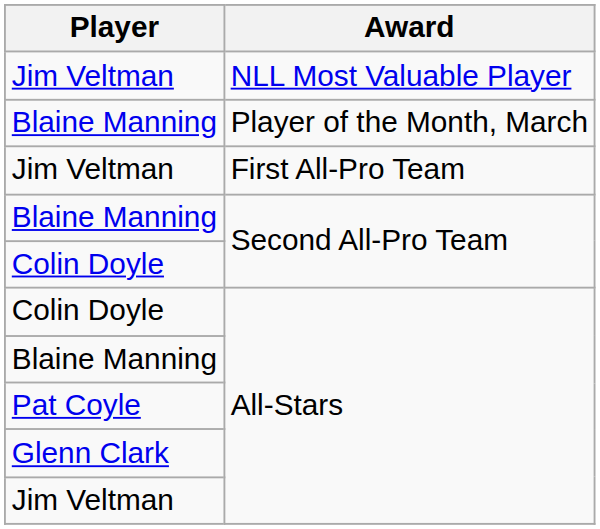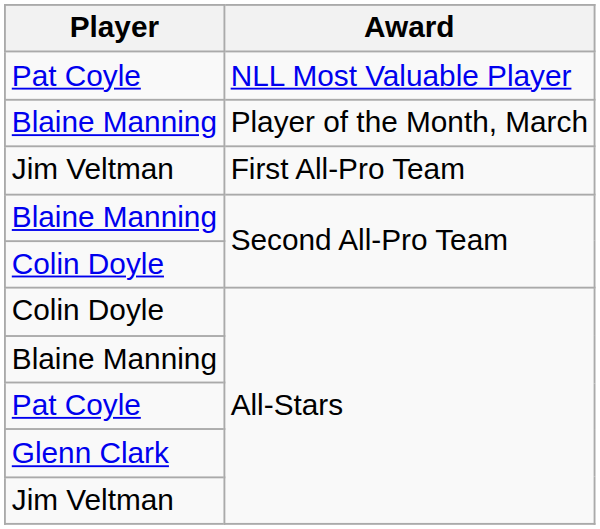row 2 | Player: Jim Veltman -> Pat Coyle
